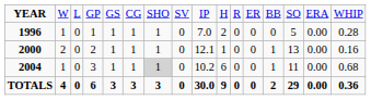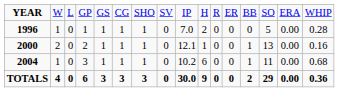2004 | column 7: lightgrey background -> no background
